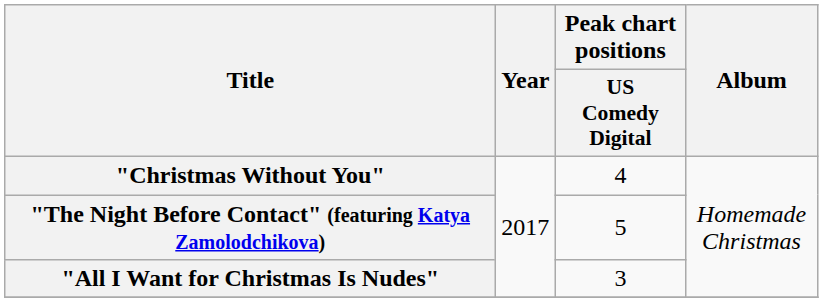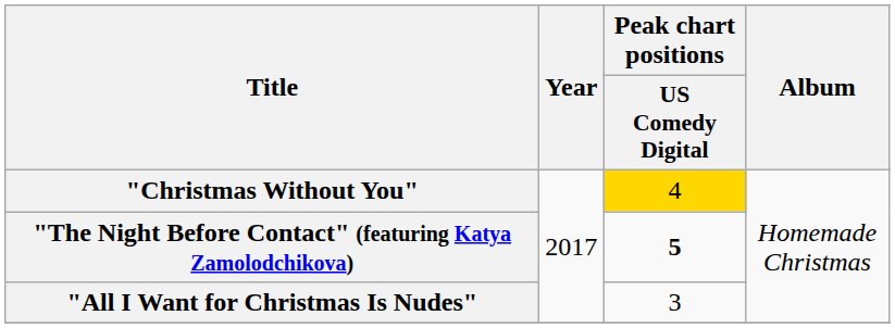"Christmas Without You" | Peak chart positions / US Comedy Digital: no background -> gold background
"The Night Before Contact" (featuring Katya Zamolodchikova) | Peak chart positions / US Comedy Digital: normal -> bold
